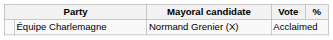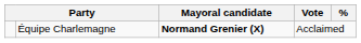Équipe Charlemagne | Mayoral candidate: normal -> bold
